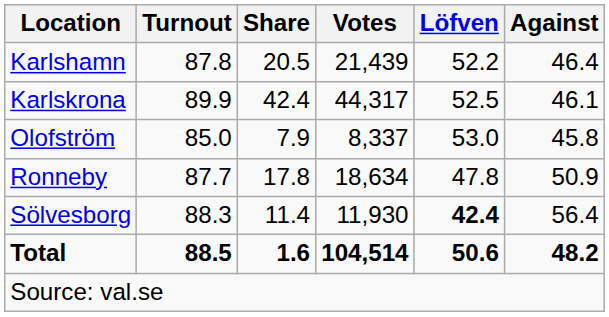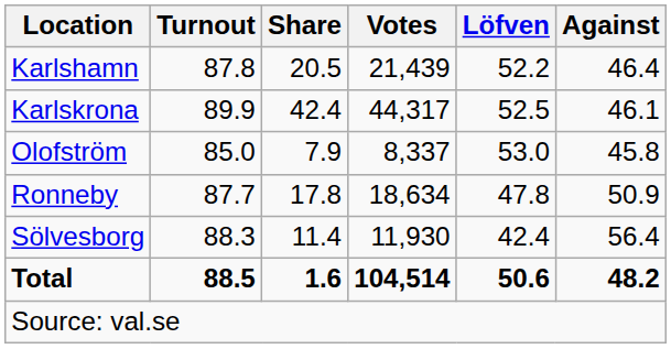Sölvesborg | Löfven: bold -> normal
